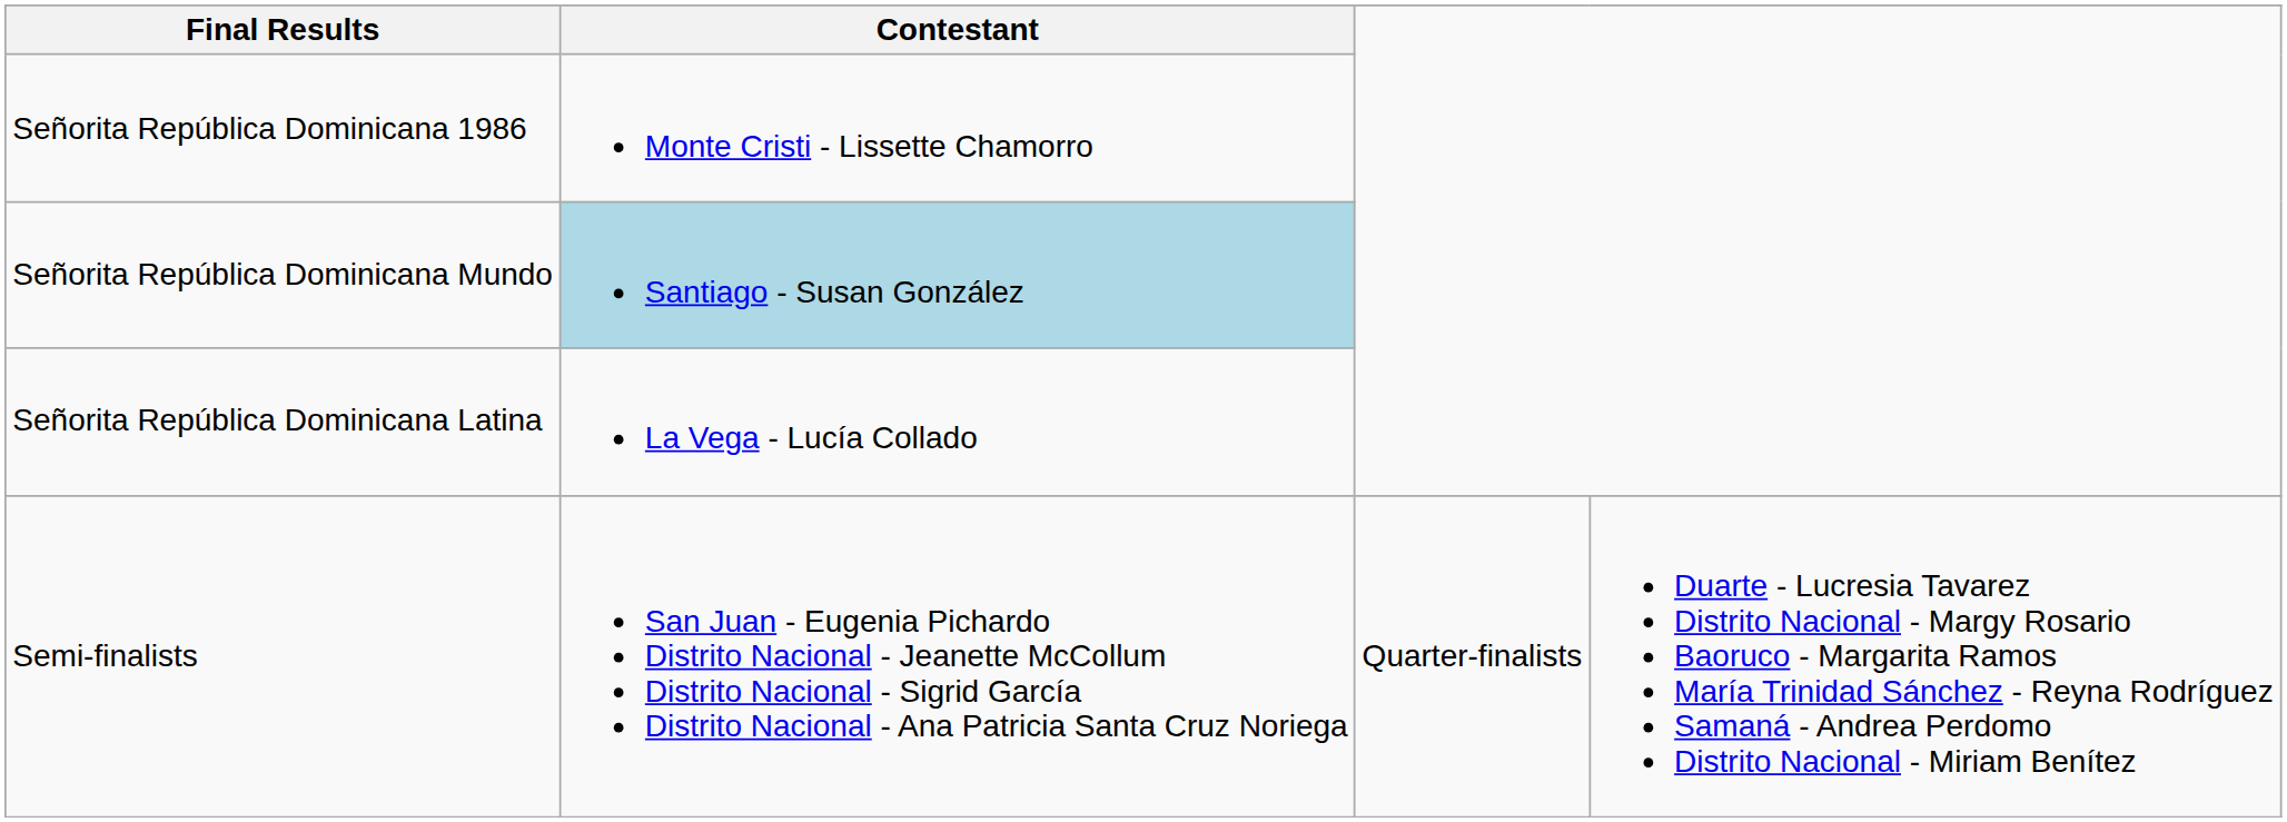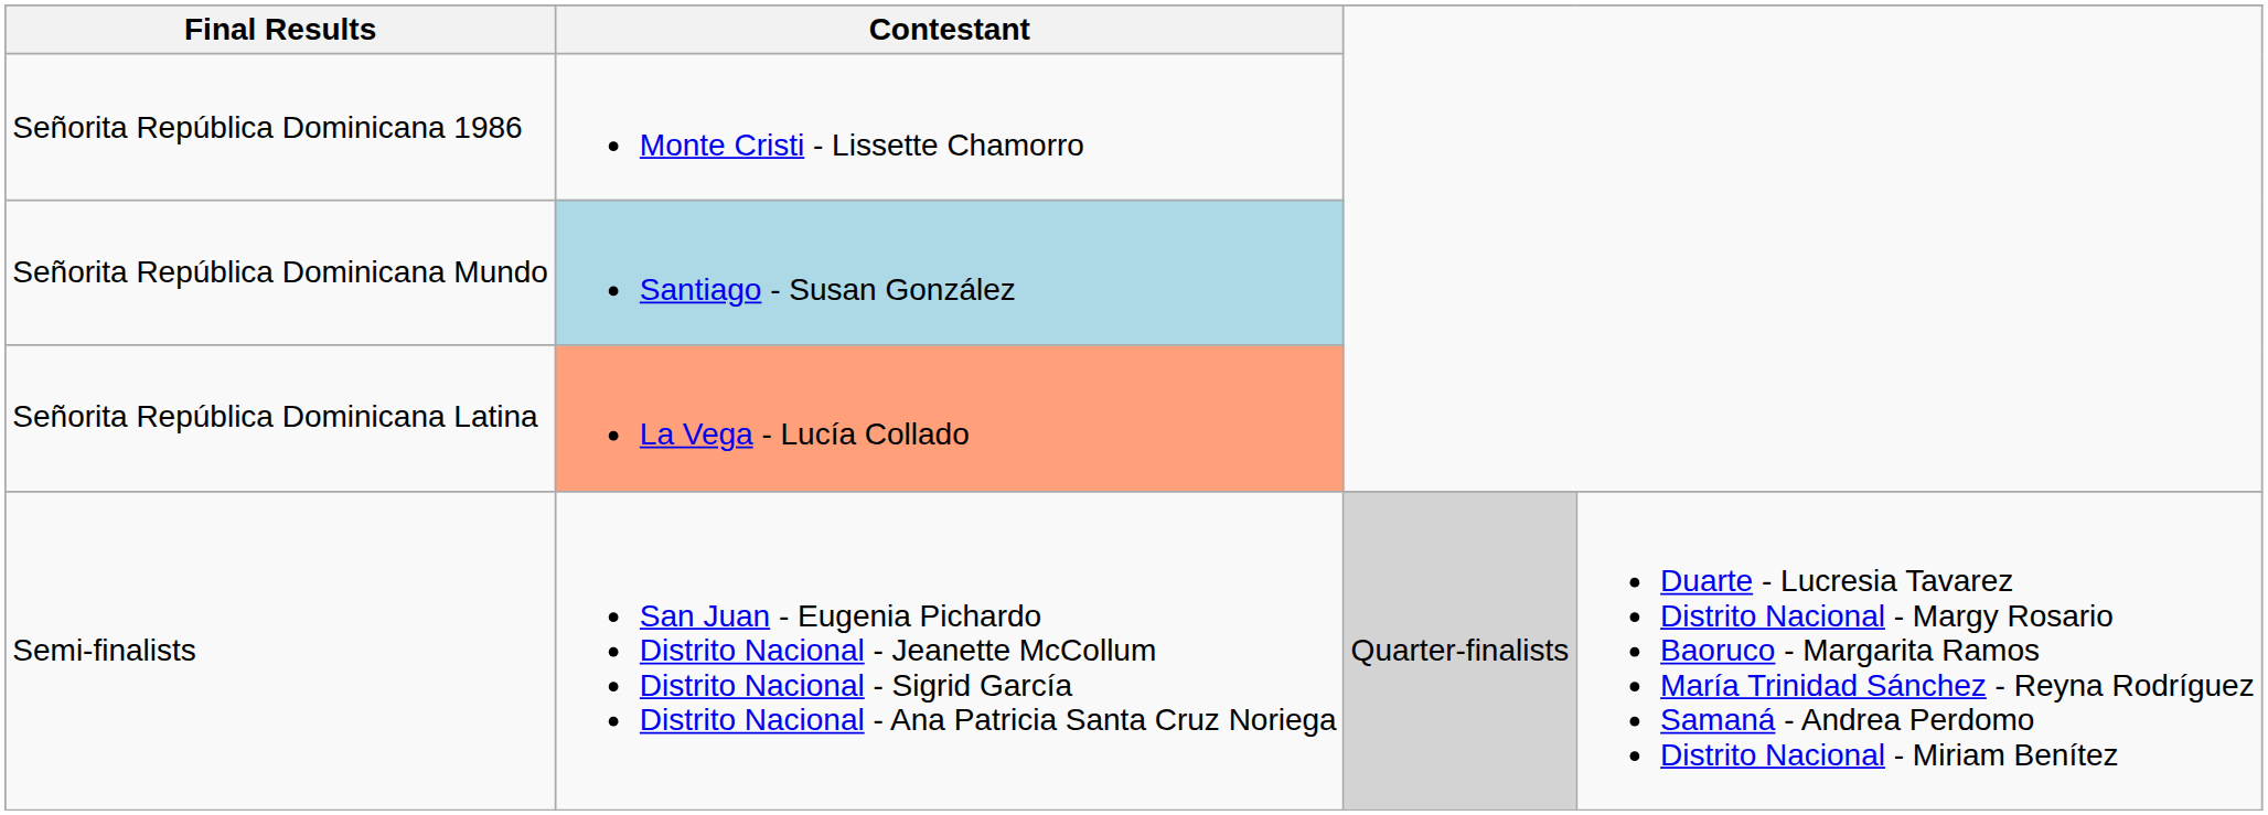Señorita República Dominicana Latina | Contestant: no background -> lightsalmon background
Semi-finalists | column 3: no background -> lightgrey background
